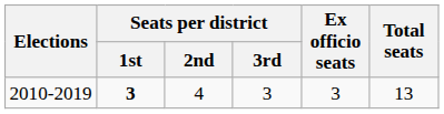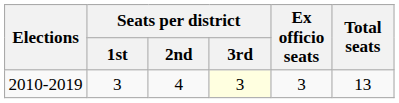2010-2019 | Seats per district / 1st: bold -> normal
2010-2019 | Seats per district / 3rd: no background -> lightyellow background
